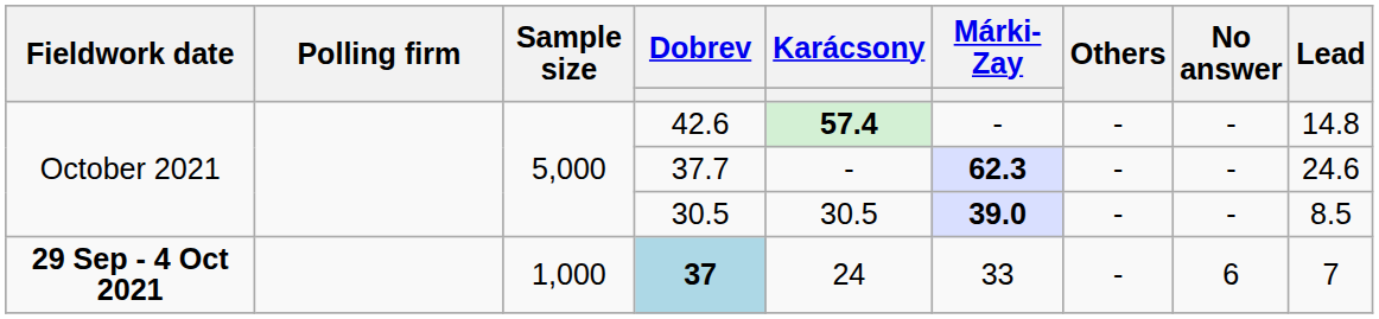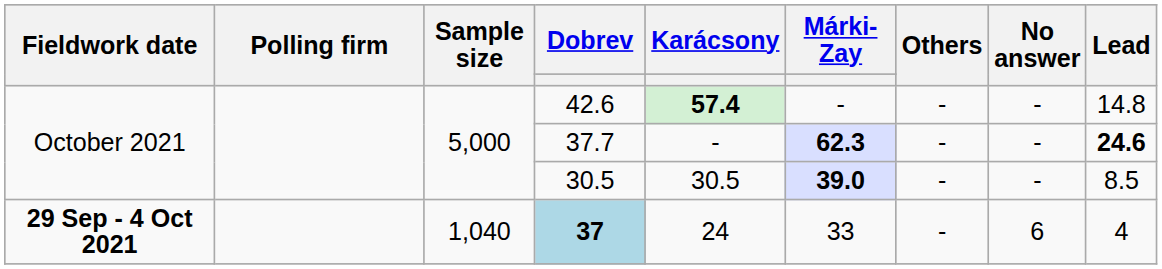37.7 | Lead: normal -> bold
37 | Sample size: 1,000 -> 1,040
37 | Lead: 7 -> 4
